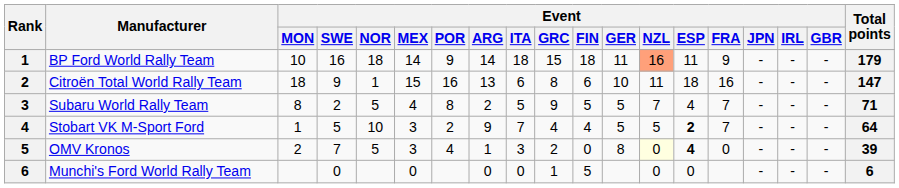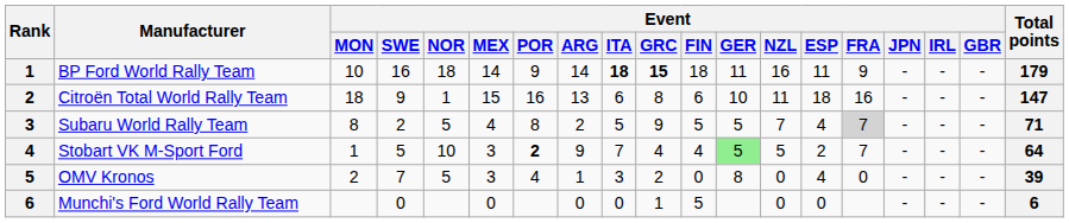BP Ford World Rally Team | Event / ITA: normal -> bold
BP Ford World Rally Team | Event / GRC: normal -> bold
BP Ford World Rally Team | Event / NZL: lightsalmon background -> no background
Subaru World Rally Team | Event / FRA: no background -> lightgrey background
Stobart VK M-Sport Ford | Event / POR: normal -> bold
Stobart VK M-Sport Ford | Event / GER: no background -> lightgreen background
Stobart VK M-Sport Ford | Event / ESP: bold -> normal
OMV Kronos | Event / NZL: lightyellow background -> no background
OMV Kronos | Event / ESP: bold -> normal
